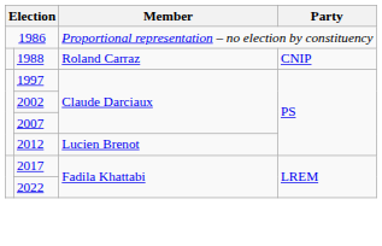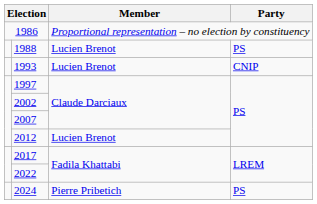1988 | Member: Roland Carraz -> Lucien Brenot
1988 | Party: CNIP -> PS
+ row: 1993 | Lucien Brenot | CNIP
+ row: 2024 | Pierre Pribetich | PS
